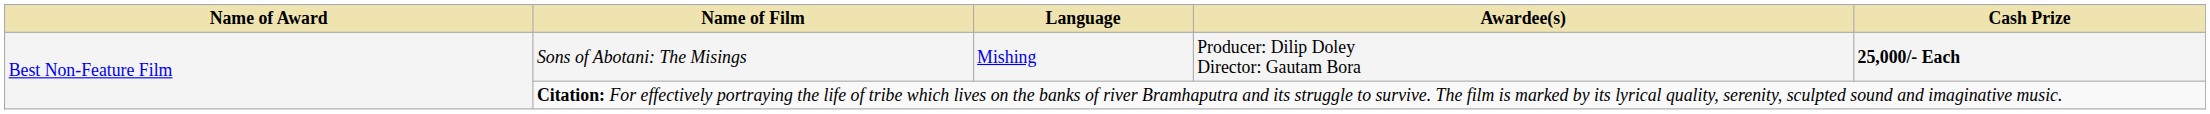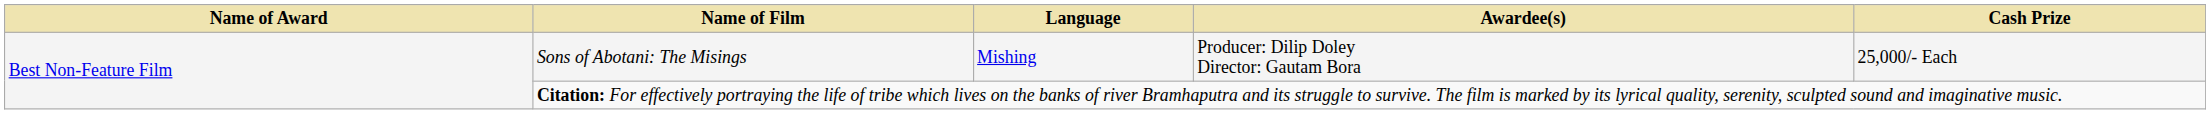Sons of Abotani: The Misings | Cash Prize: bold -> normal
